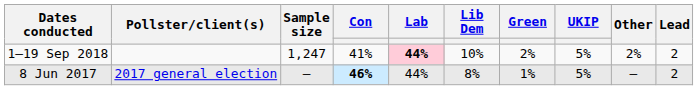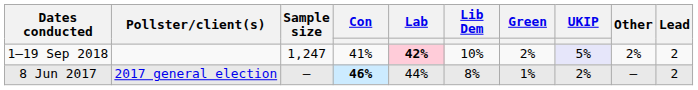1–19 Sep 2018 | Lab: 44% -> 42%
1–19 Sep 2018 | UKIP: no background -> lavender background
8 Jun 2017 | UKIP: 5% -> 2%
